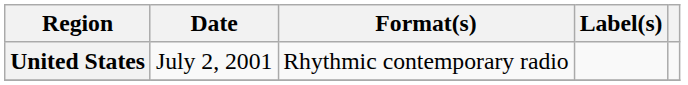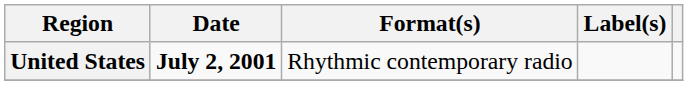United States | Date: normal -> bold
